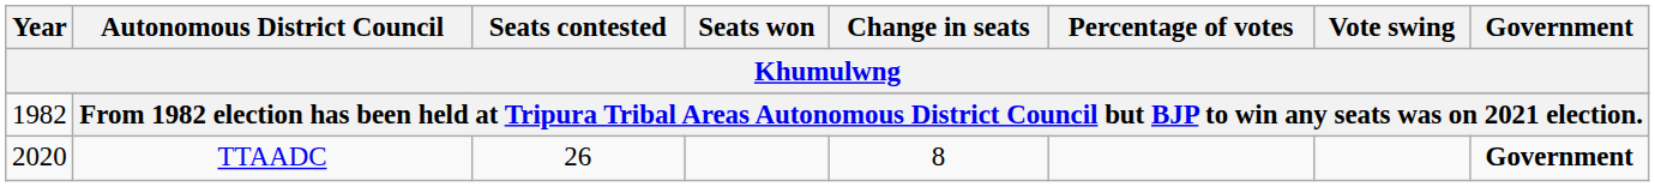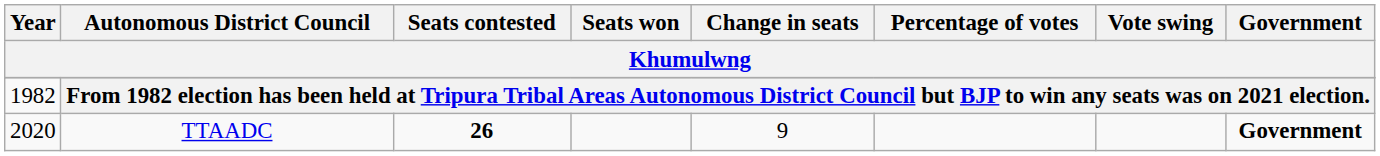TTAADC | Seats contested: normal -> bold
TTAADC | Change in seats: 8 -> 9
